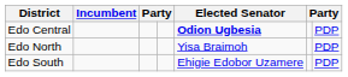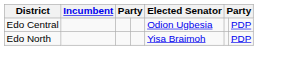Edo Central | Elected Senator: bold -> normal
- row: Edo South | Ehigie Edobor Uzamere | PDP
